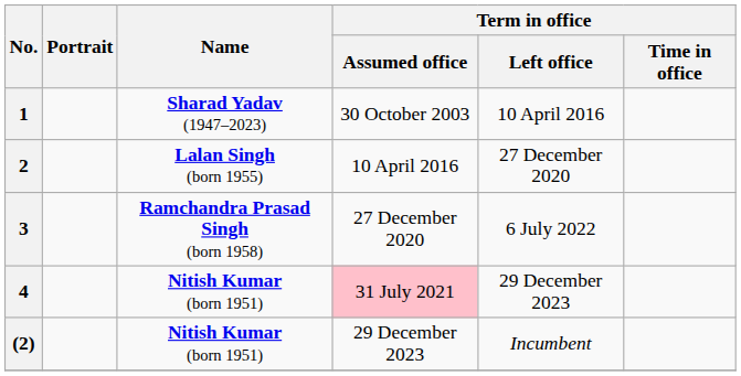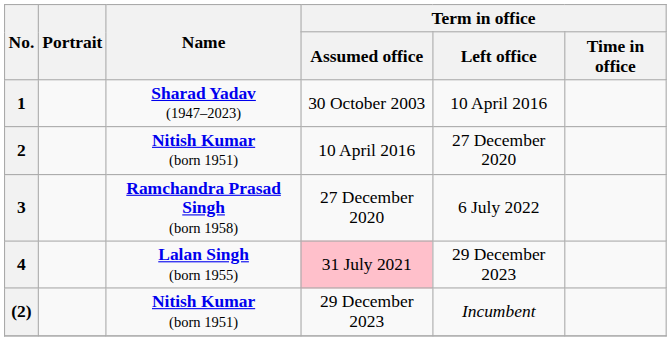2 | Name: Lalan Singh (born 1955) -> Nitish Kumar (born 1951)
4 | Name: Nitish Kumar (born 1951) -> Lalan Singh (born 1955)
